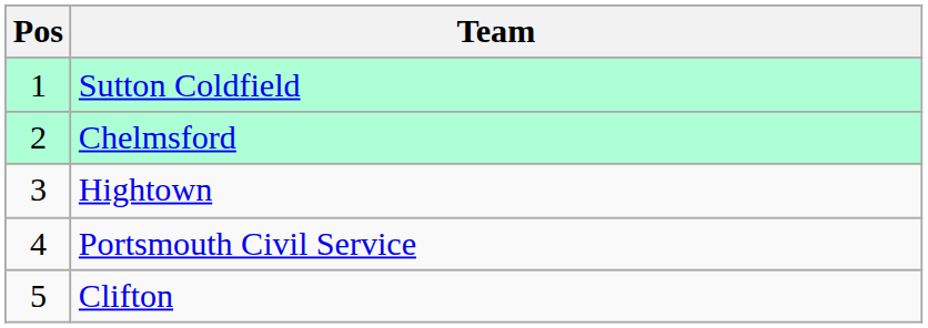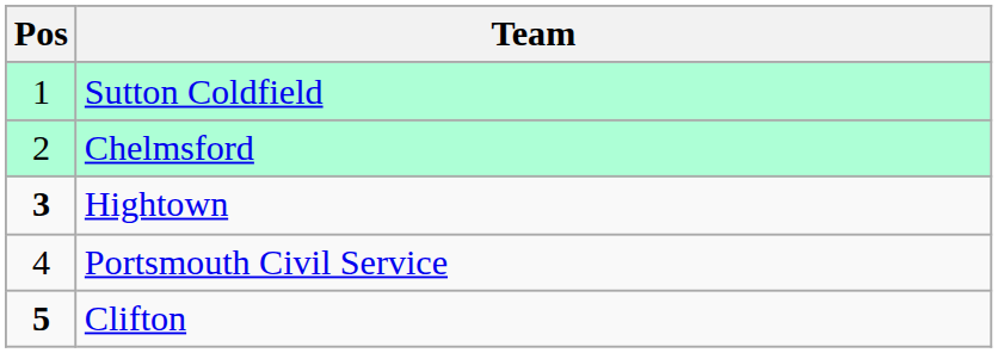Hightown | Pos: normal -> bold
Clifton | Pos: normal -> bold
